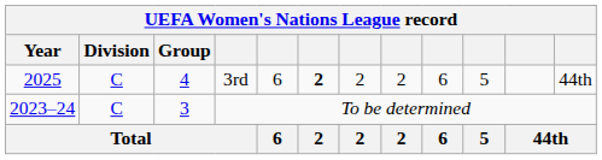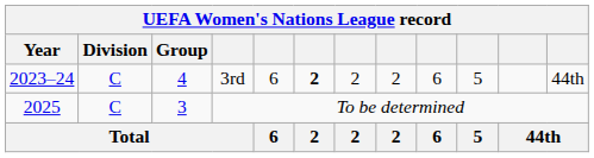3rd | Year: 2025 -> 2023–24
To be determined | Year: 2023–24 -> 2025
